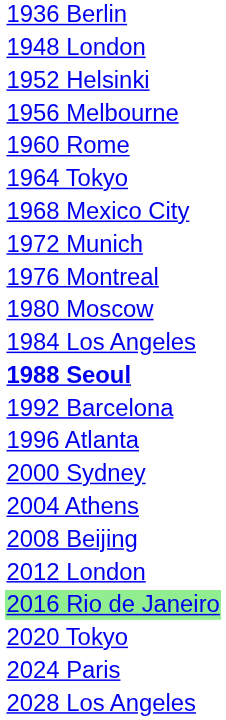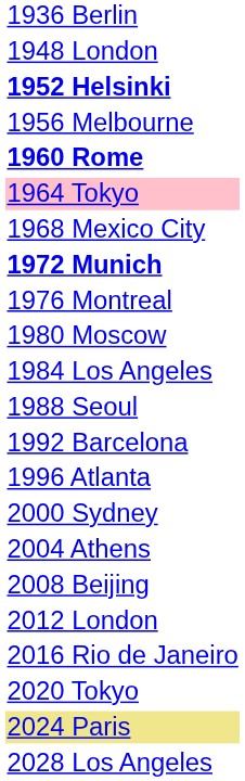1952 Helsinki | column 1: normal -> bold
1960 Rome | column 1: normal -> bold
1964 Tokyo | column 1: no background -> pink background
1972 Munich | column 1: normal -> bold
1988 Seoul | column 1: bold -> normal
2016 Rio de Janeiro | column 1: lightgreen background -> no background
2024 Paris | column 1: no background -> khaki background
